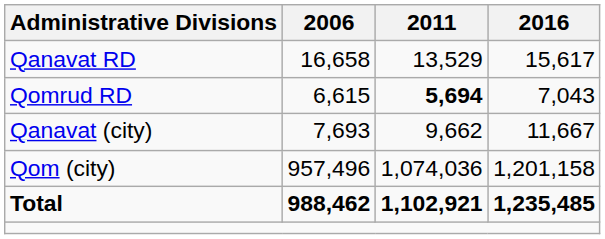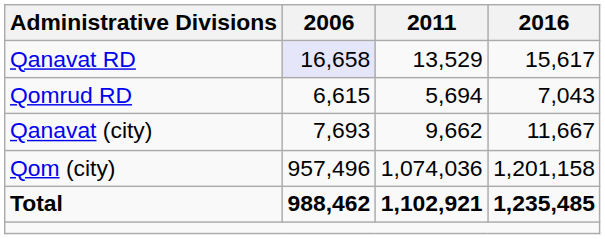Qanavat RD | 2006: no background -> lavender background
Qomrud RD | 2011: bold -> normal
